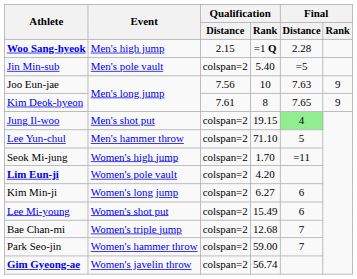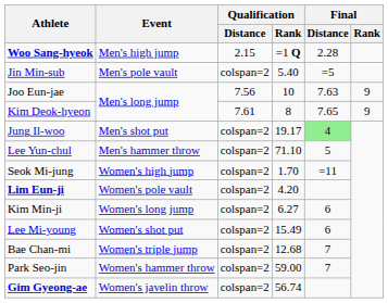Jung Il-woo | Qualification / Rank: 19.15 -> 19.17
